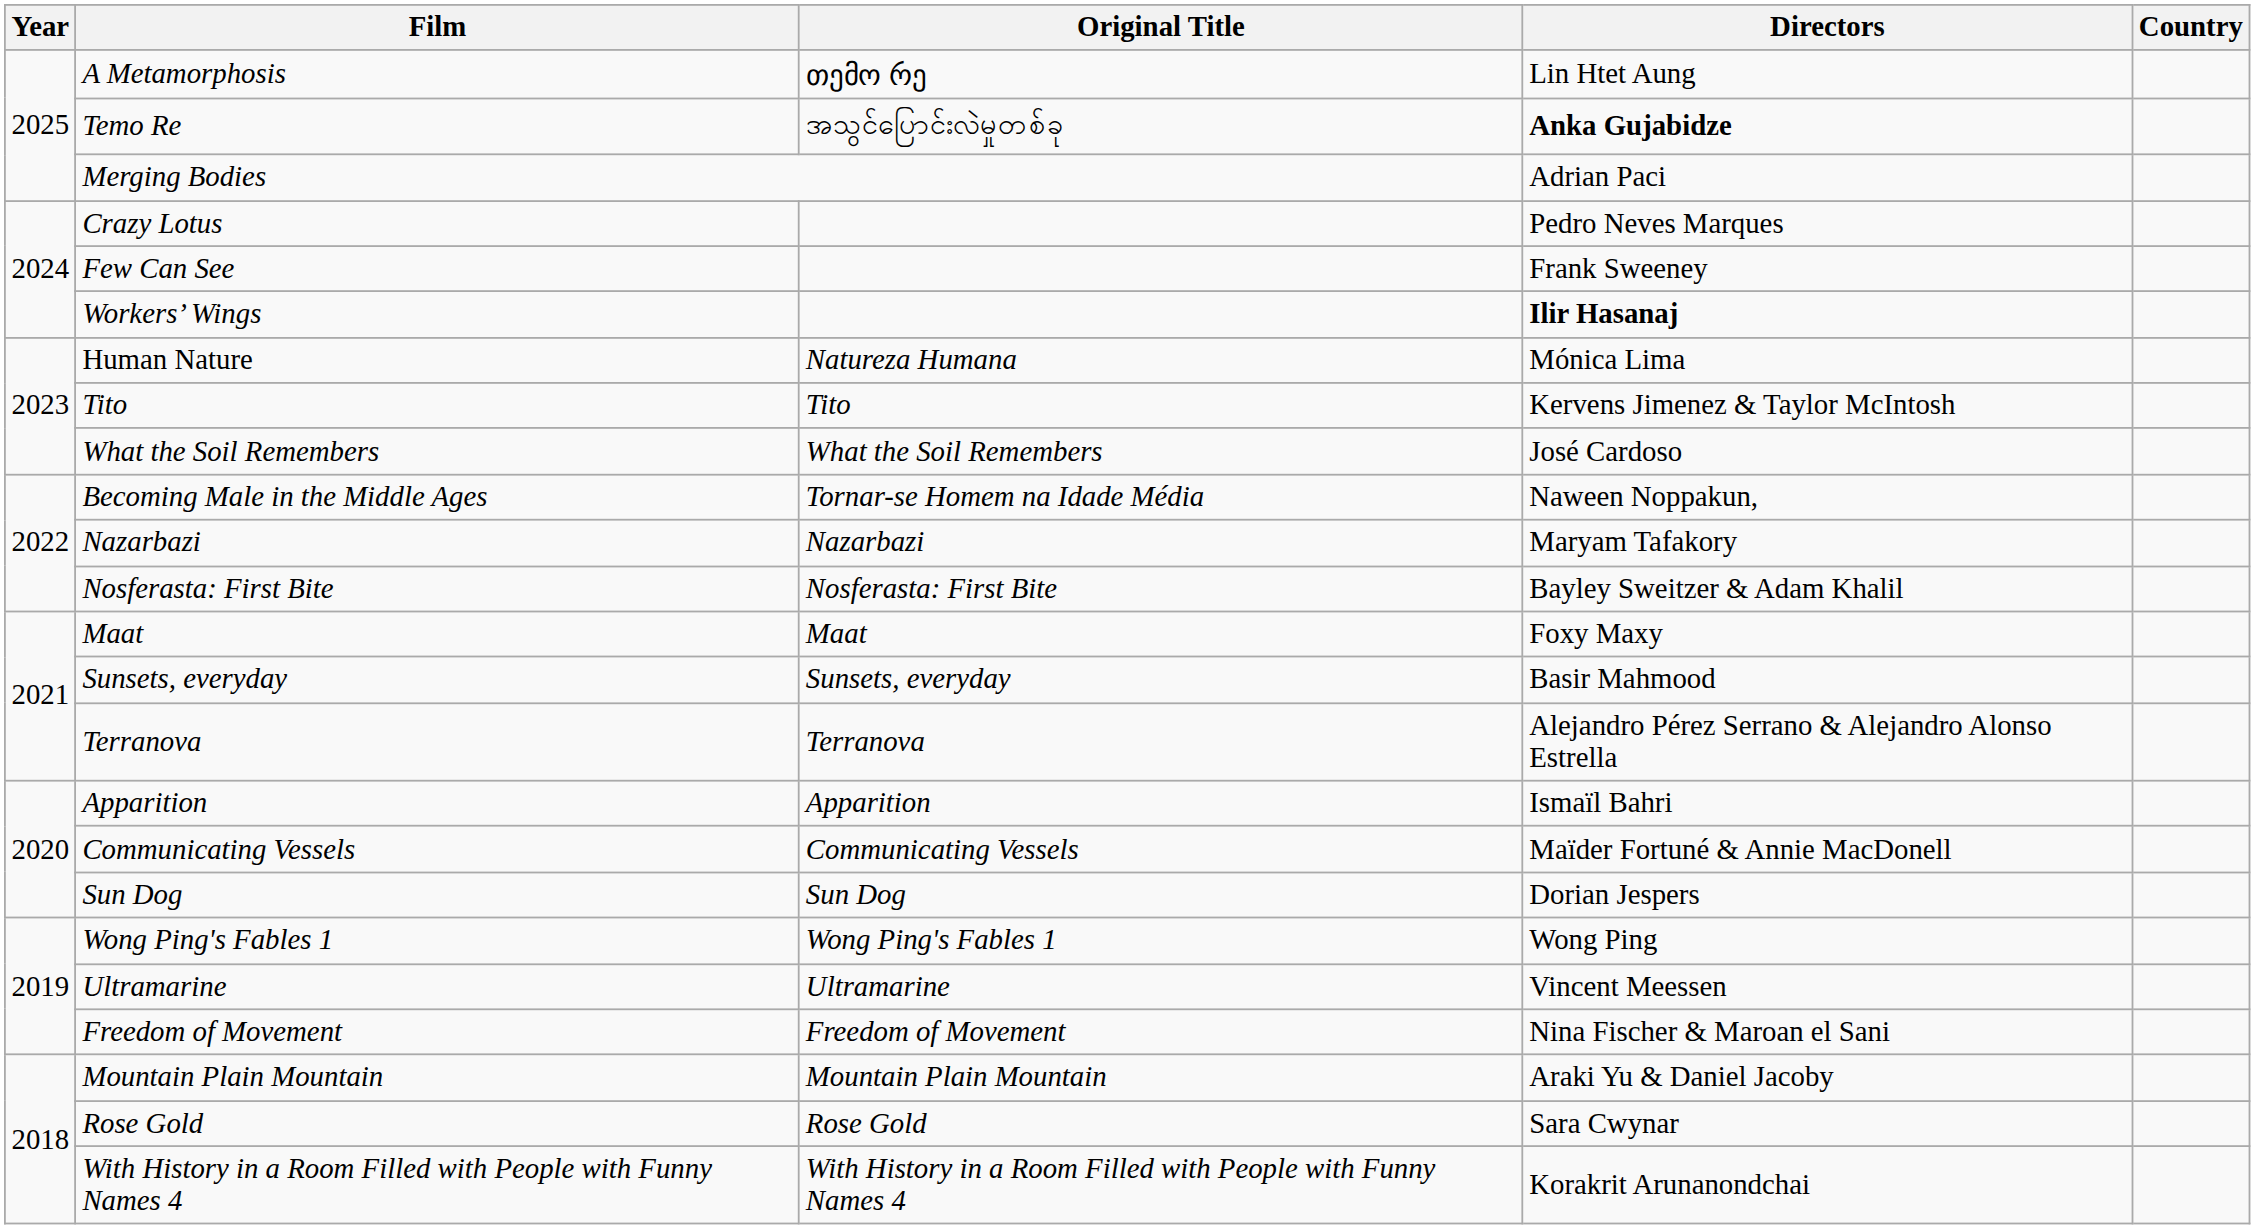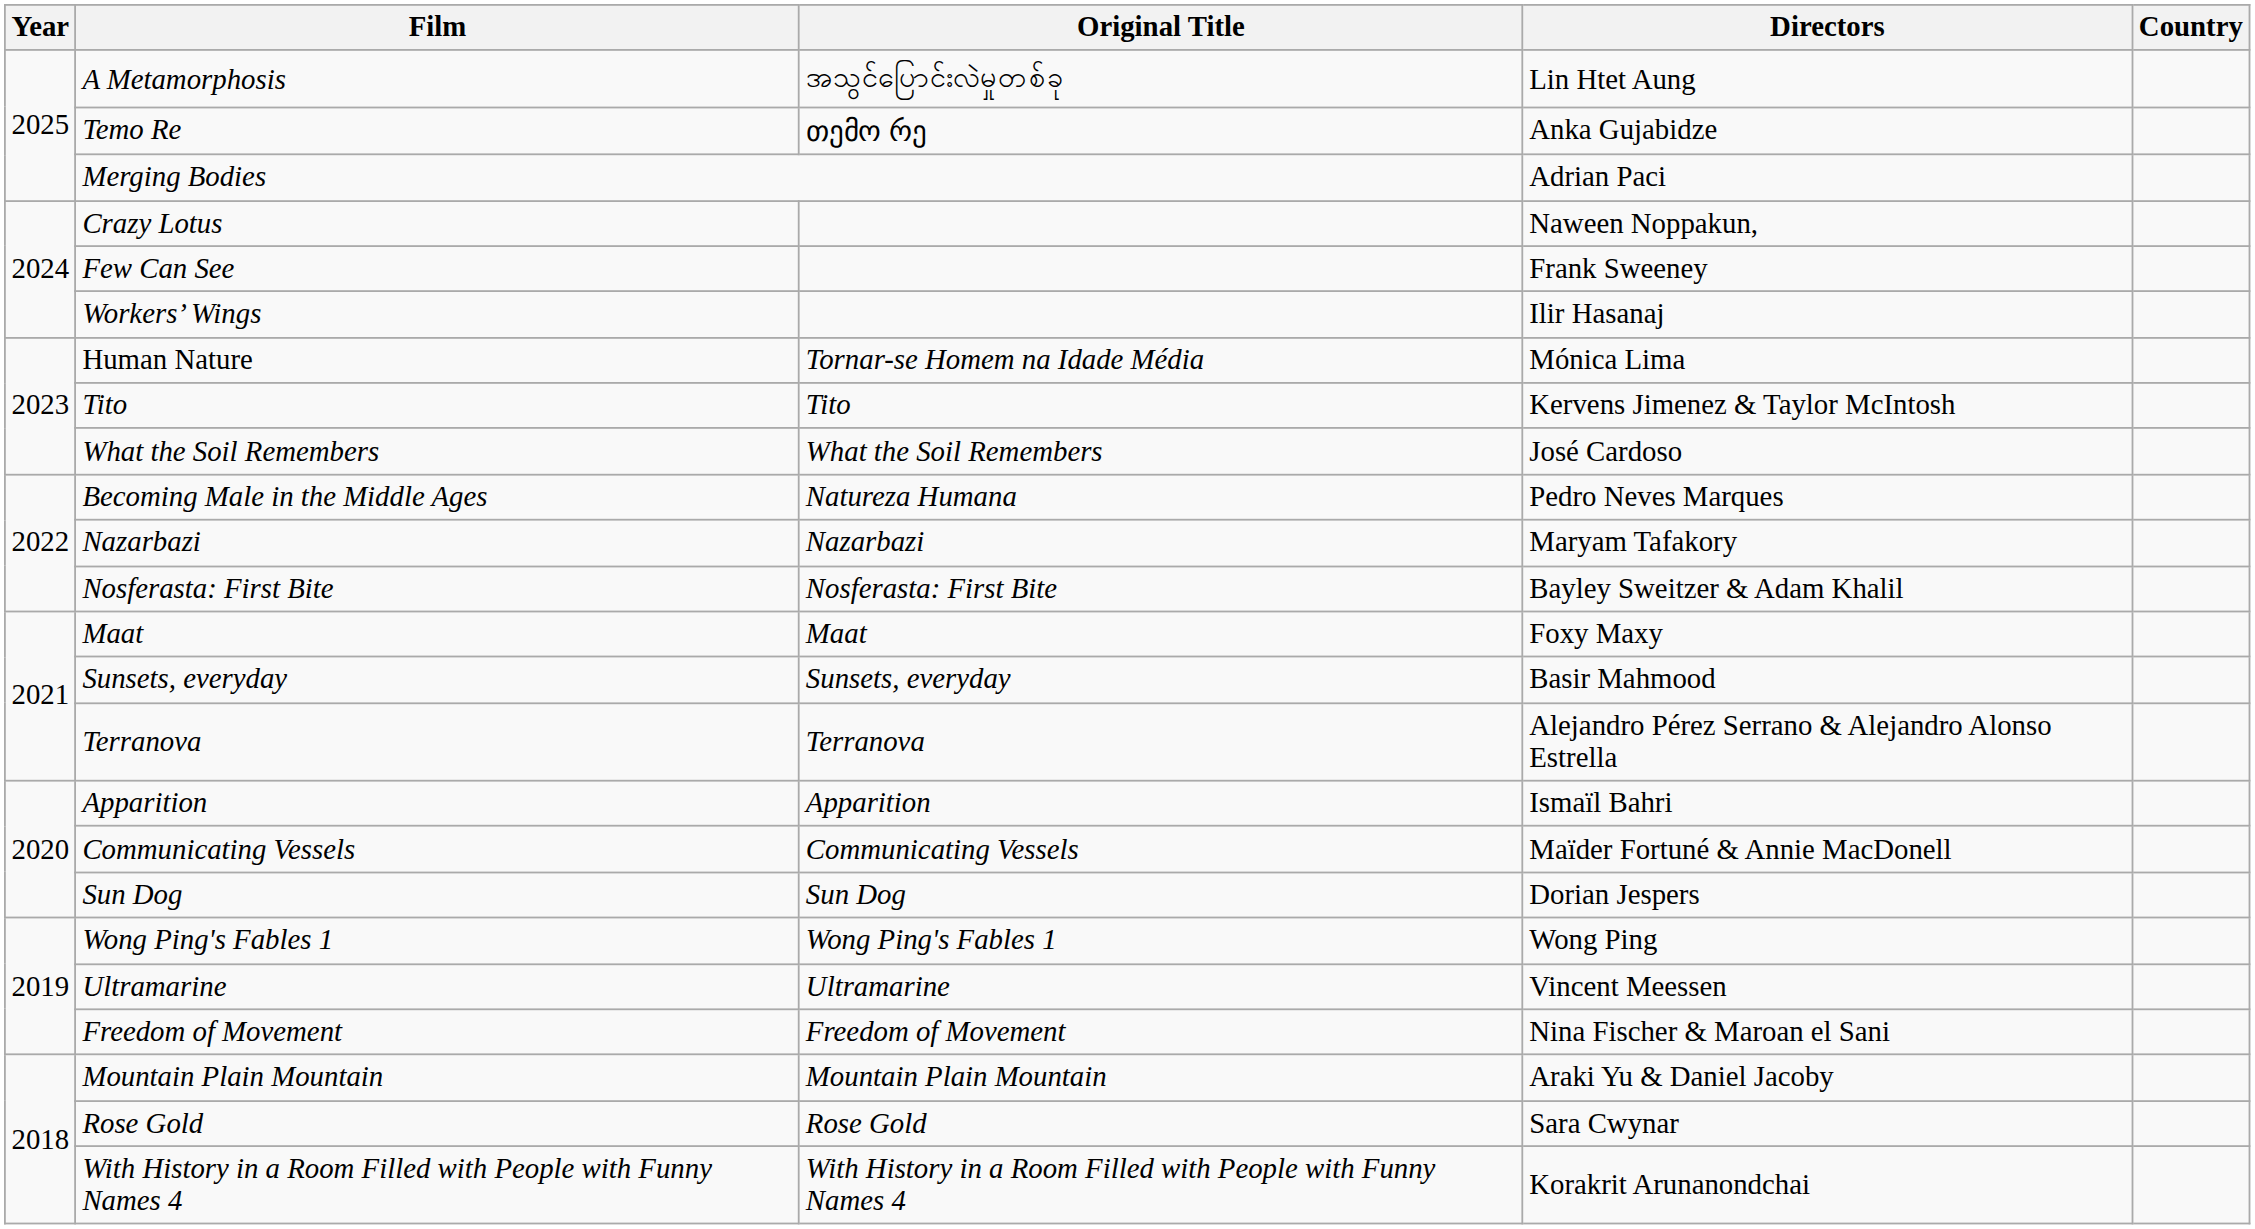A Metamorphosis | Original Title: თემო რე -> အသွင်ပြောင်းလဲမှုတစ်ခု
Temo Re | Original Title: အသွင်ပြောင်းလဲမှုတစ်ခု -> თემო რე
Temo Re | Directors: bold -> normal
Crazy Lotus | Directors: Pedro Neves Marques -> Naween Noppakun,
Workers’ Wings | Directors: bold -> normal
Human Nature | Original Title: Natureza Humana -> Tornar-se Homem na Idade Média
Becoming Male in the Middle Ages | Original Title: Tornar-se Homem na Idade Média -> Natureza Humana
Becoming Male in the Middle Ages | Directors: Naween Noppakun, -> Pedro Neves Marques
